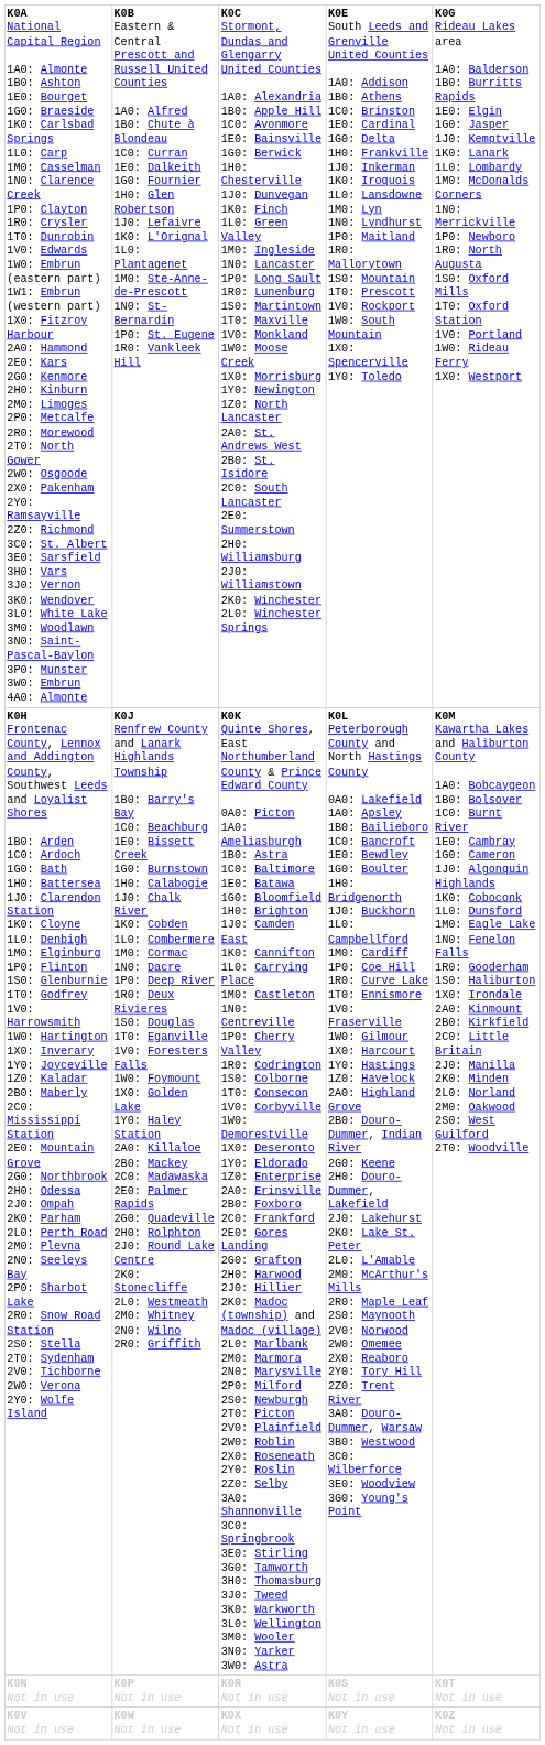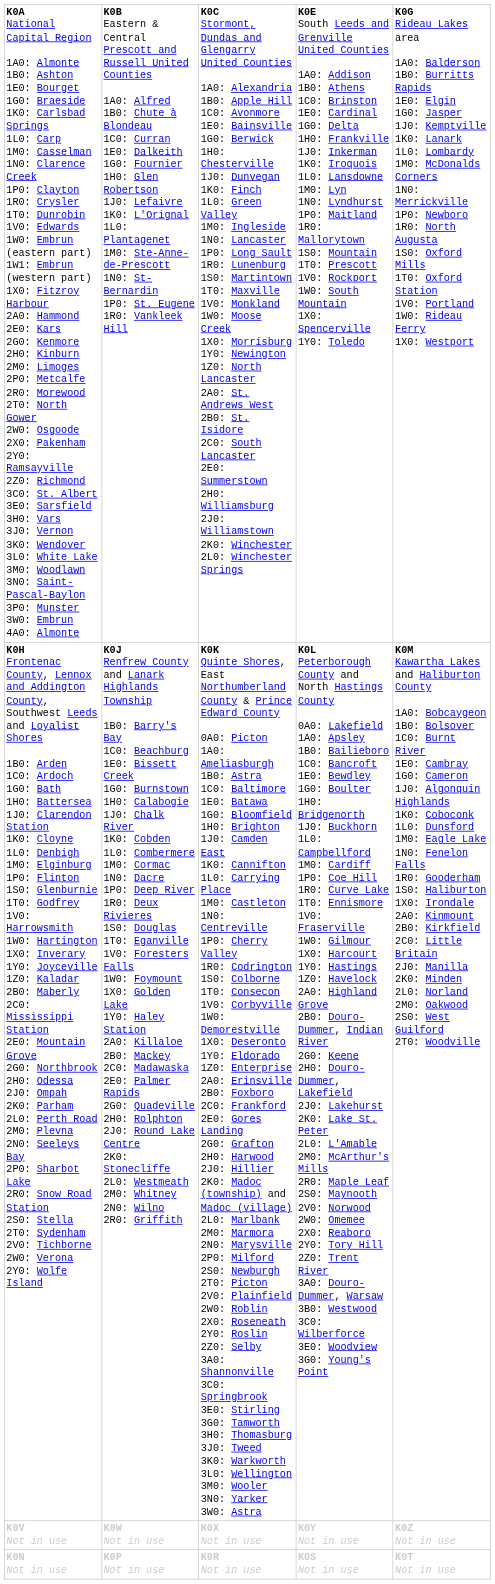rows swapped: K0N Not in use <-> K0V Not in use
